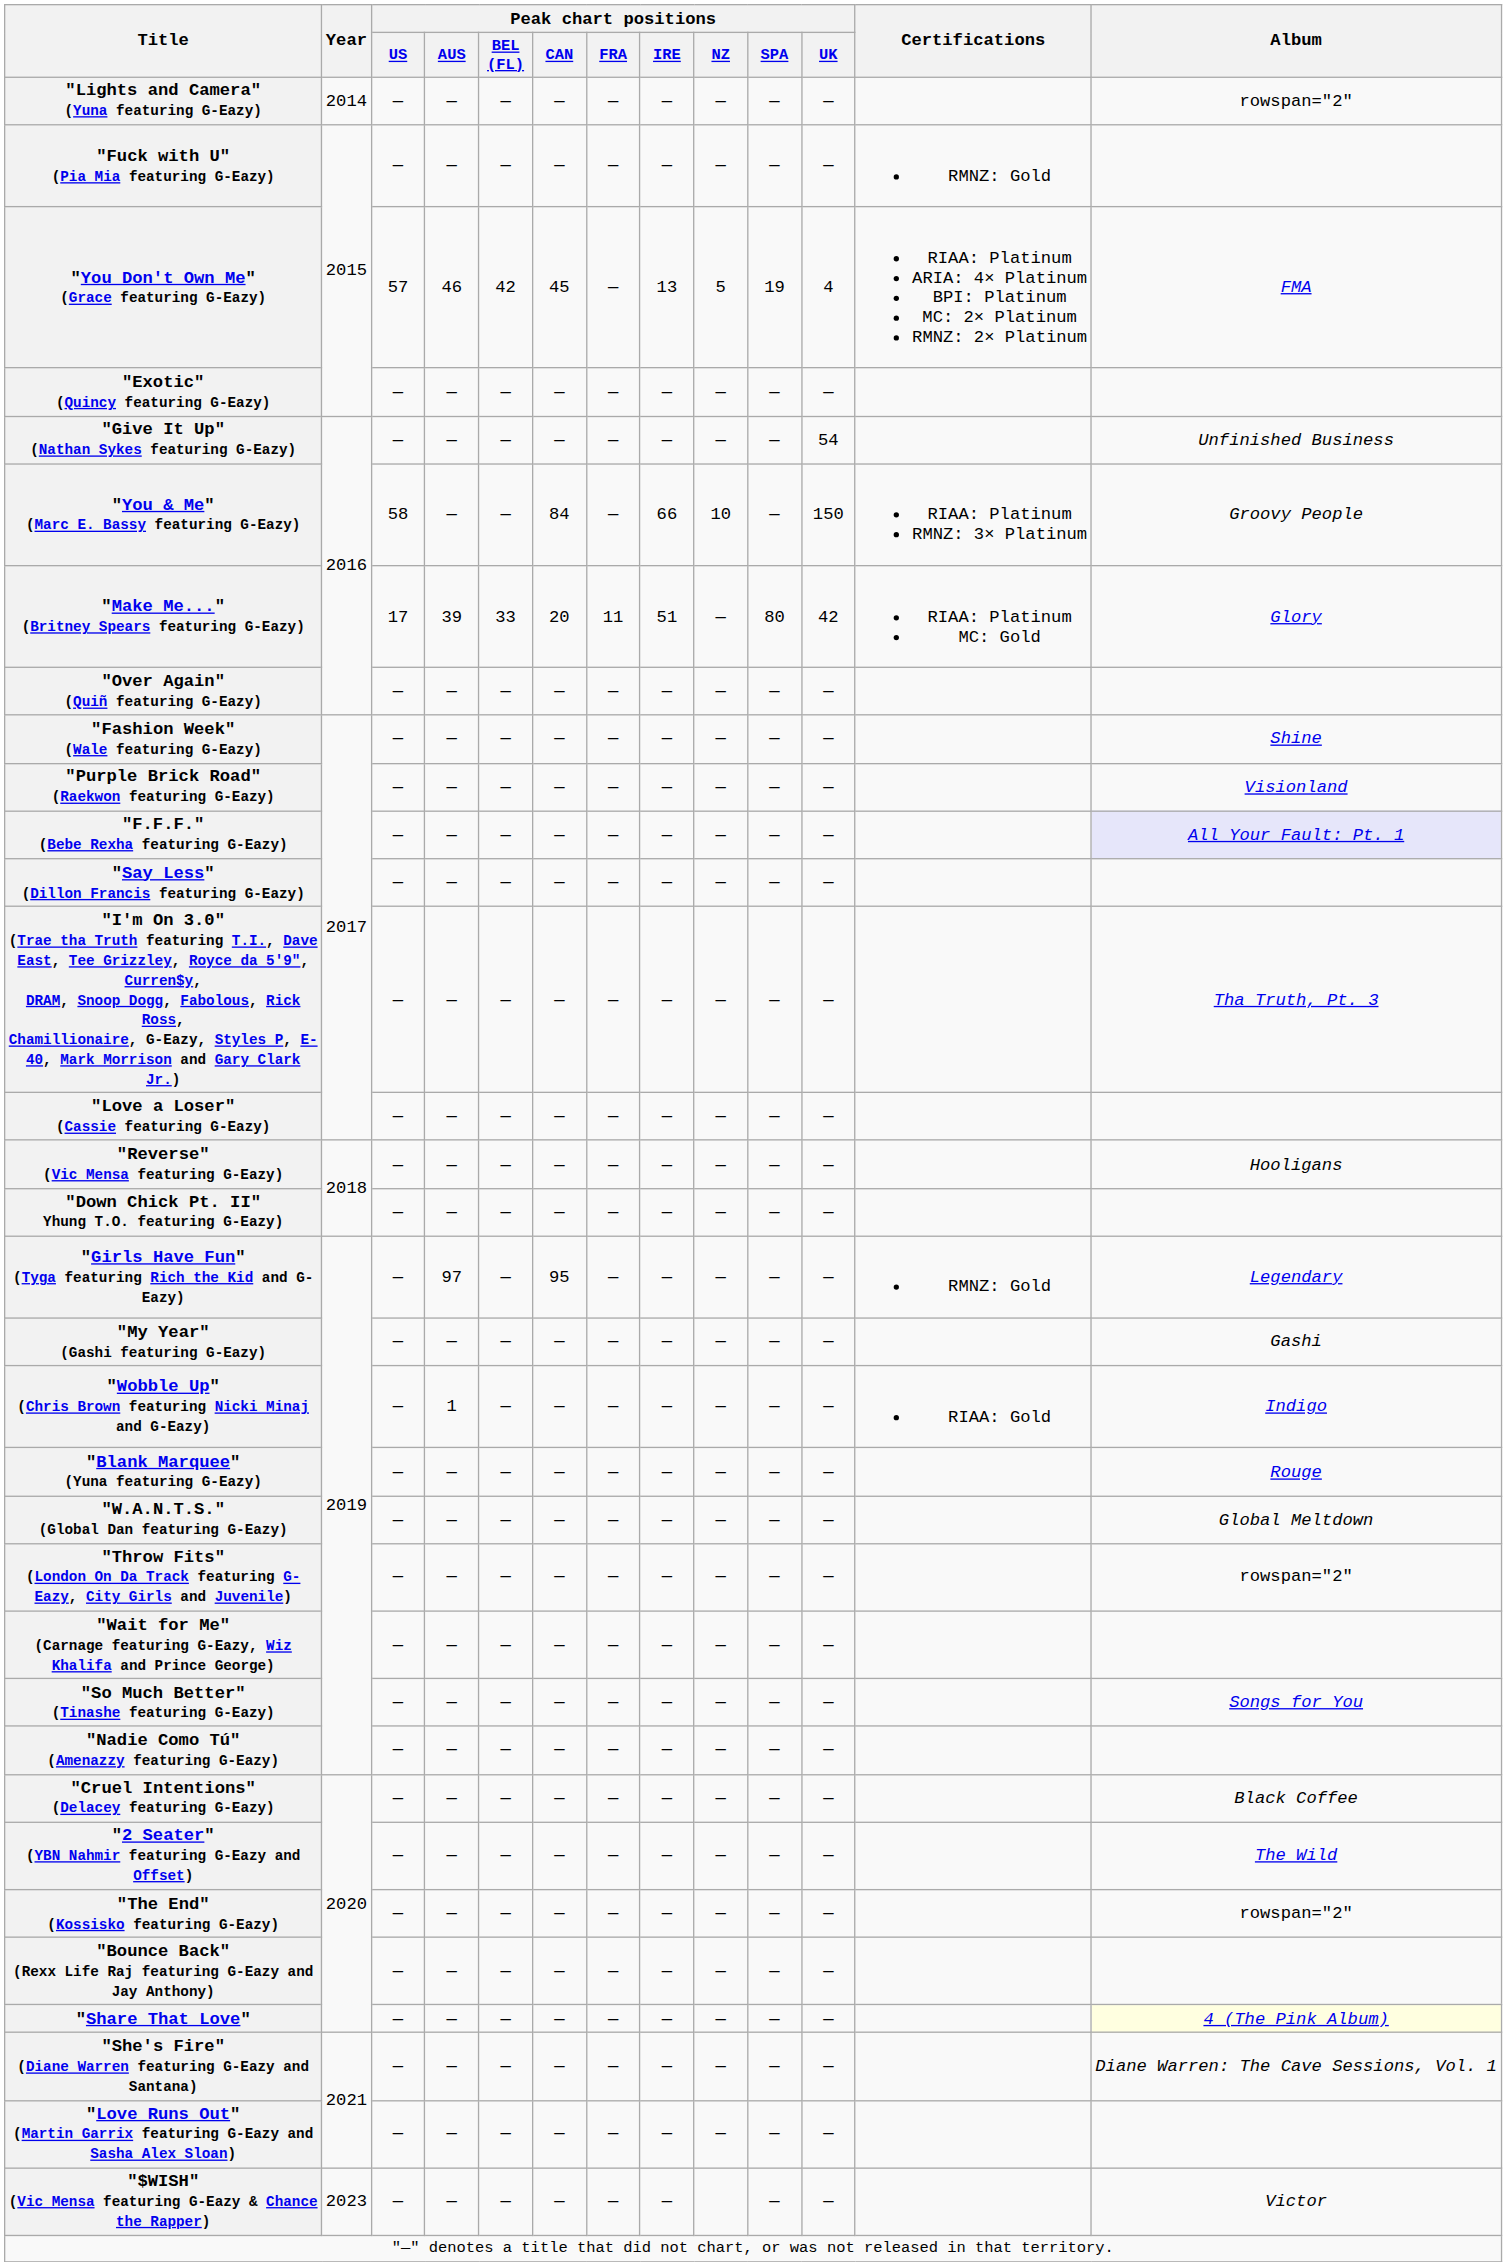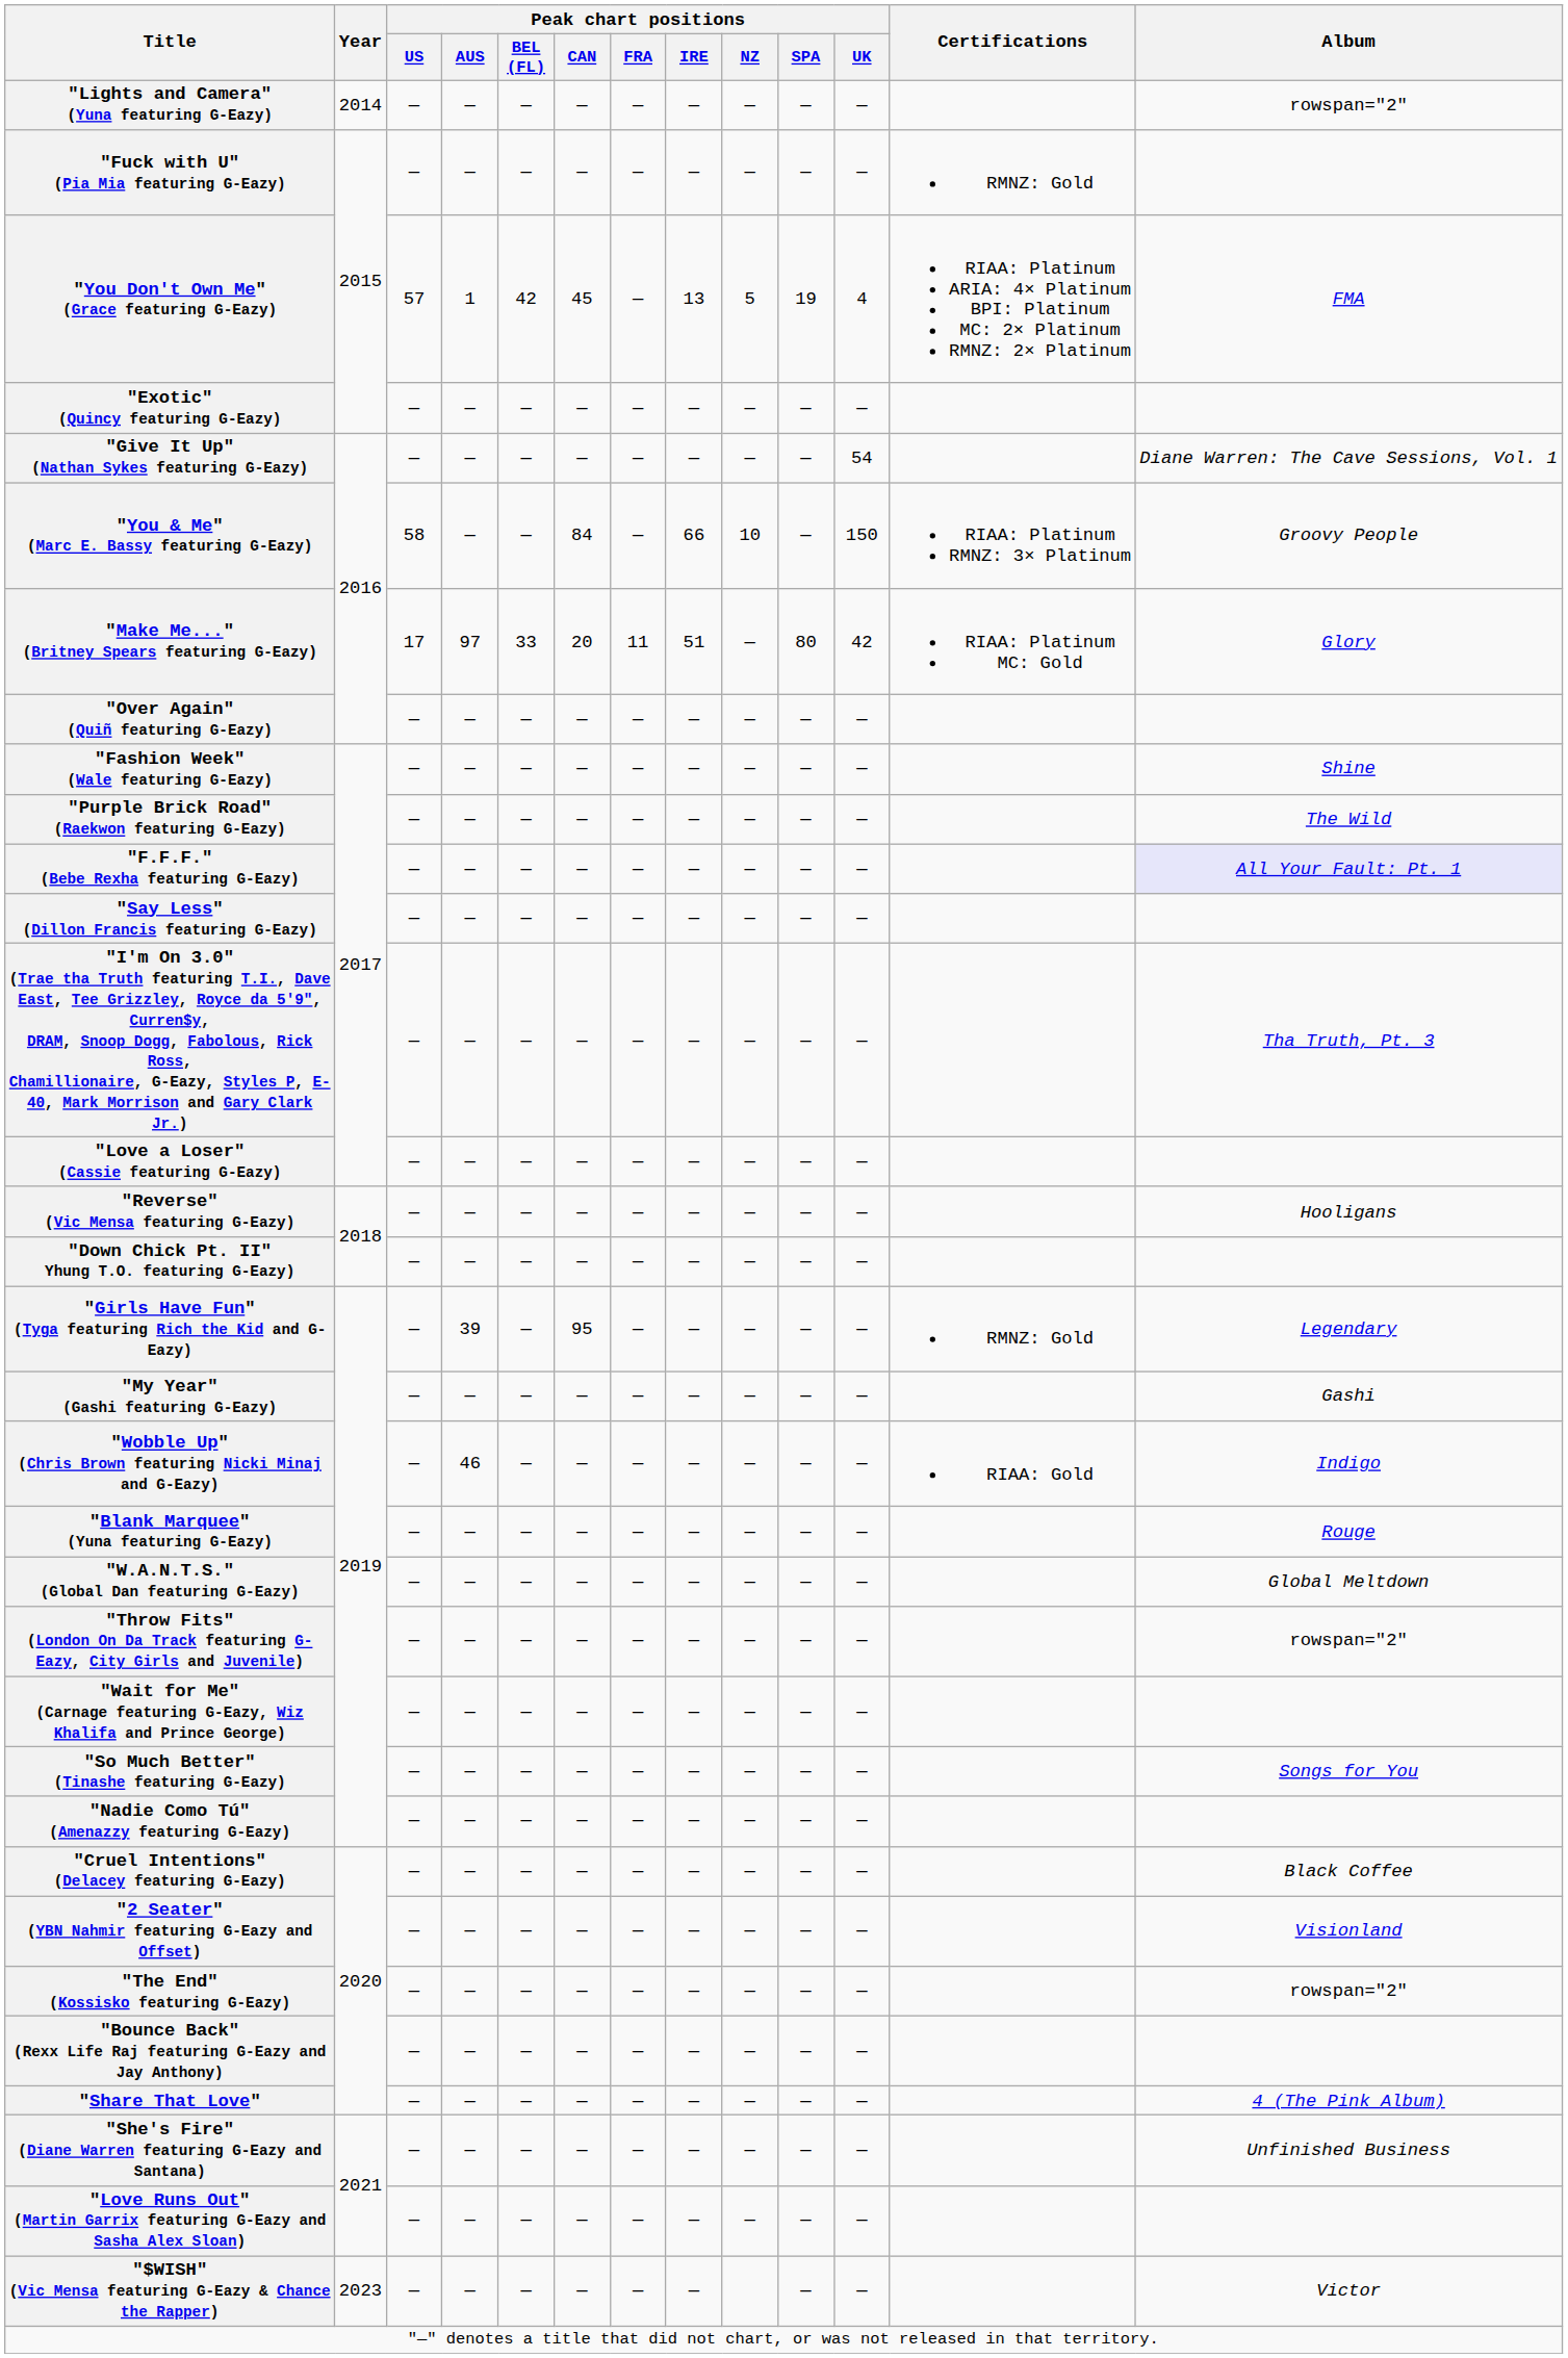"You Don't Own Me" (Grace featuring G-Eazy) | Peak chart positions / AUS: 46 -> 1
"Give It Up" (Nathan Sykes featuring G-Eazy) | Album: Unfinished Business -> Diane Warren: The Cave Sessions, Vol. 1
"Make Me..." (Britney Spears featuring G-Eazy) | Peak chart positions / AUS: 39 -> 97
"Purple Brick Road" (Raekwon featuring G-Eazy) | Album: Visionland -> The Wild
"Girls Have Fun" (Tyga featuring Rich the Kid and G-Eazy) | Peak chart positions / AUS: 97 -> 39
"Wobble Up" (Chris Brown featuring Nicki Minaj and G-Eazy) | Peak chart positions / AUS: 1 -> 46
"2 Seater" (YBN Nahmir featuring G-Eazy and Offset) | Album: The Wild -> Visionland
"Share That Love" | Album: lightyellow background -> no background
"She's Fire" (Diane Warren featuring G-Eazy and Santana) | Album: Diane Warren: The Cave Sessions, Vol. 1 -> Unfinished Business
